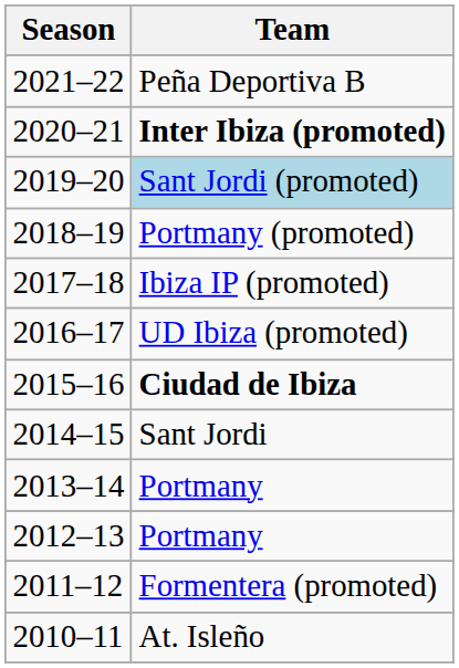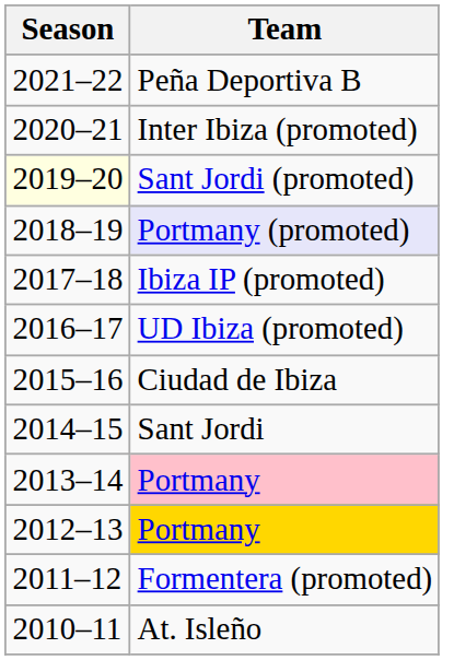row 3 | Team: bold -> normal
row 4 | Season: no background -> lightyellow background
row 4 | Team: lightblue background -> no background
row 5 | Team: no background -> lavender background
row 8 | Team: bold -> normal
row 10 | Team: no background -> pink background
row 11 | Team: no background -> gold background
